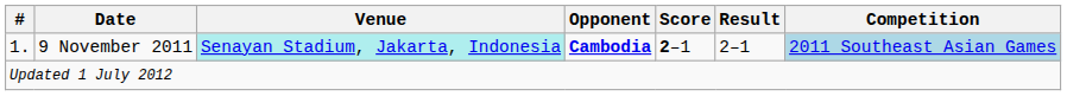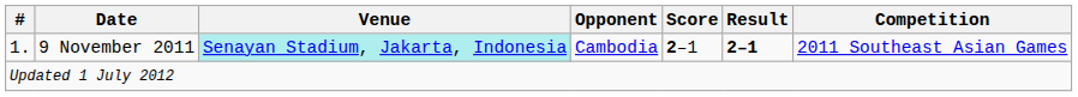1. | Opponent: bold -> normal
1. | Result: normal -> bold
1. | Competition: lightblue background -> no background
